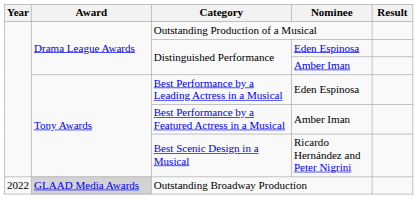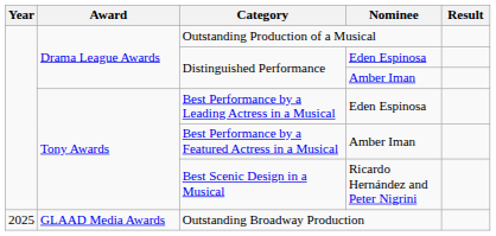Outstanding Broadway Production | Year: 2022 -> 2025
Outstanding Broadway Production | Award: lightgrey background -> no background
